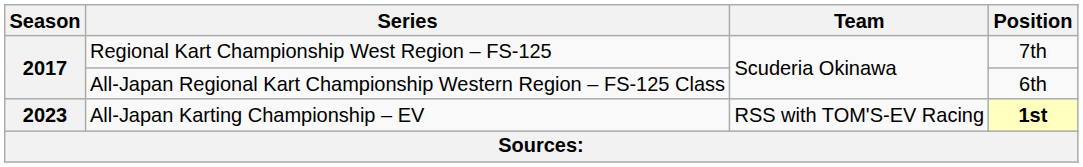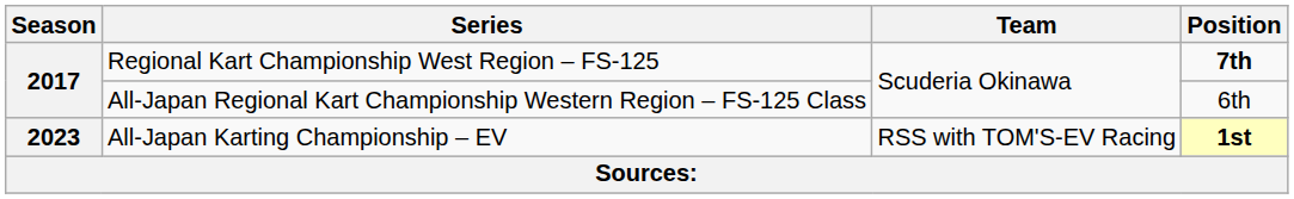Regional Kart Championship West Region – FS-125 | Position: normal -> bold
